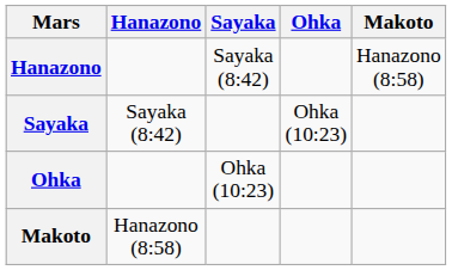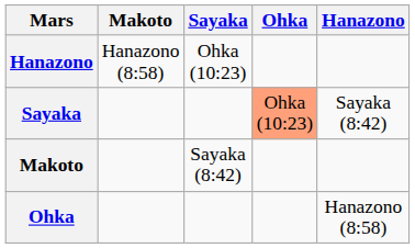columns swapped: Hanazono <-> Makoto
row 2 | Sayaka: Sayaka (8:42) -> Ohka (10:23)
row 3 | Ohka: no background -> lightsalmon background
row 4 | Mars: Ohka -> Makoto
row 4 | Sayaka: Ohka (10:23) -> Sayaka (8:42)
row 5 | Mars: Makoto -> Ohka
